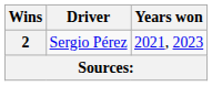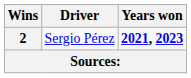2 | Years won: normal -> bold
